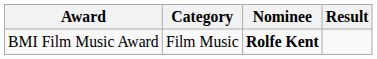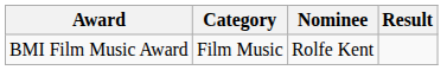BMI Film Music Award | Nominee: bold -> normal
